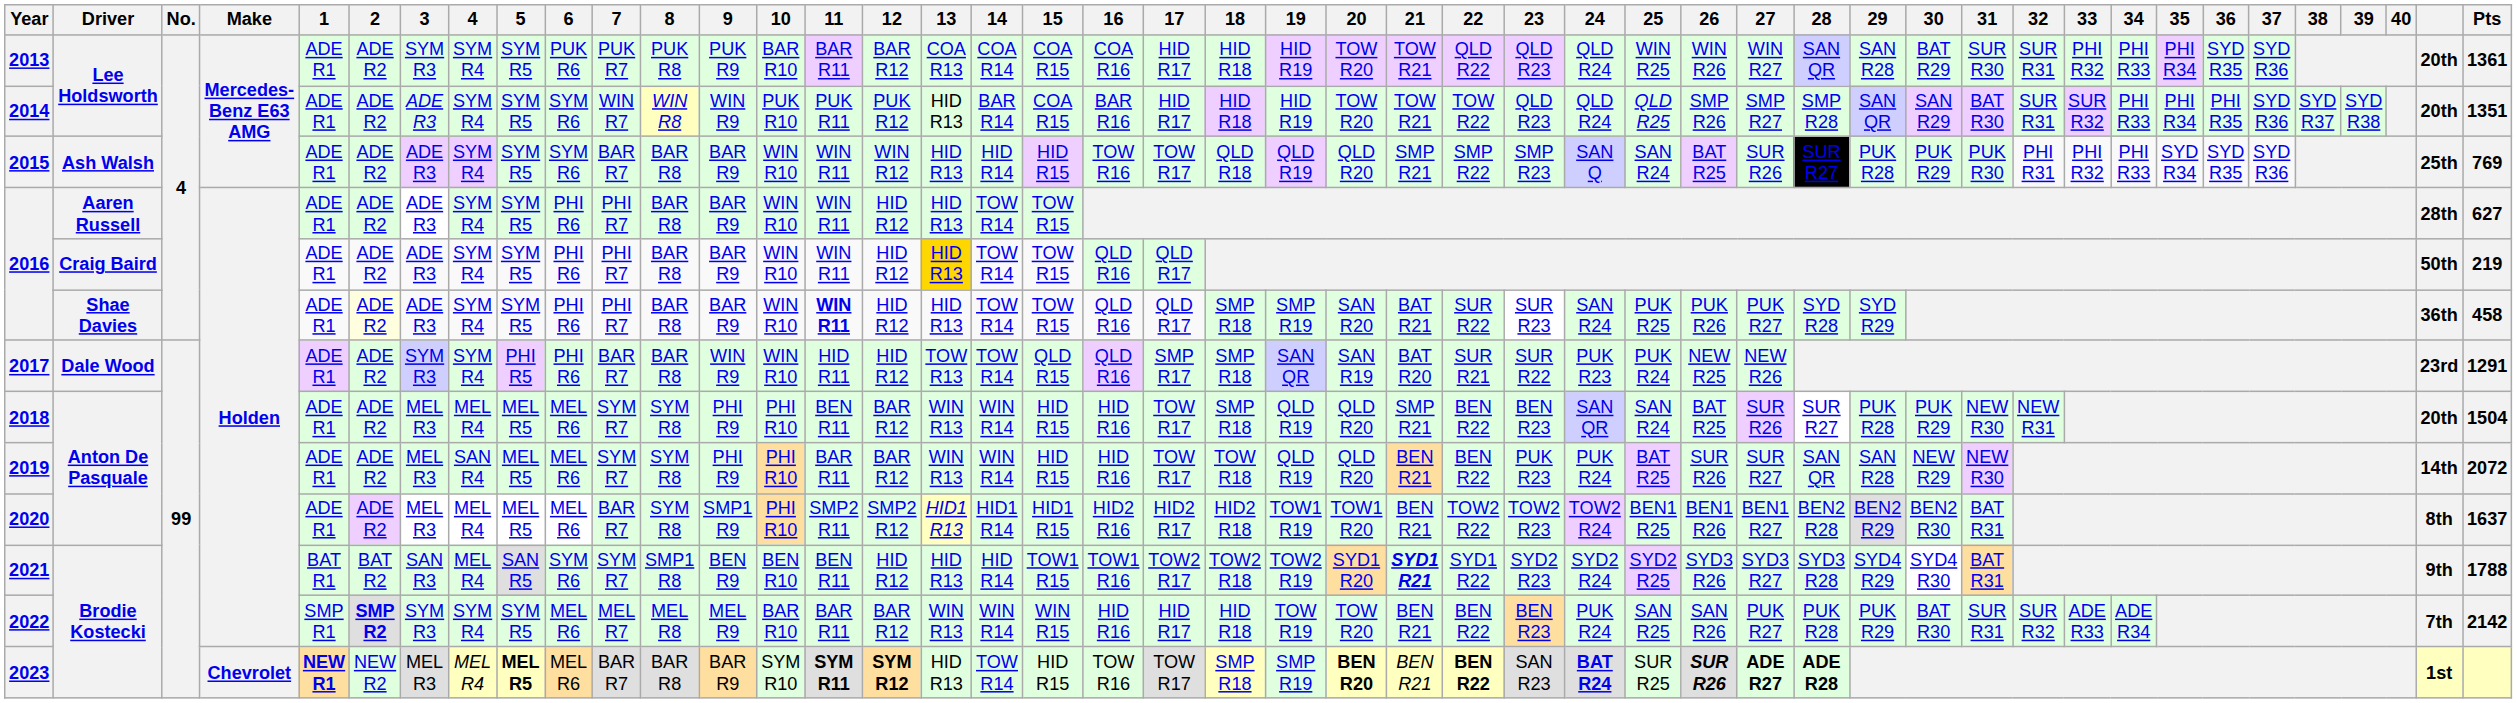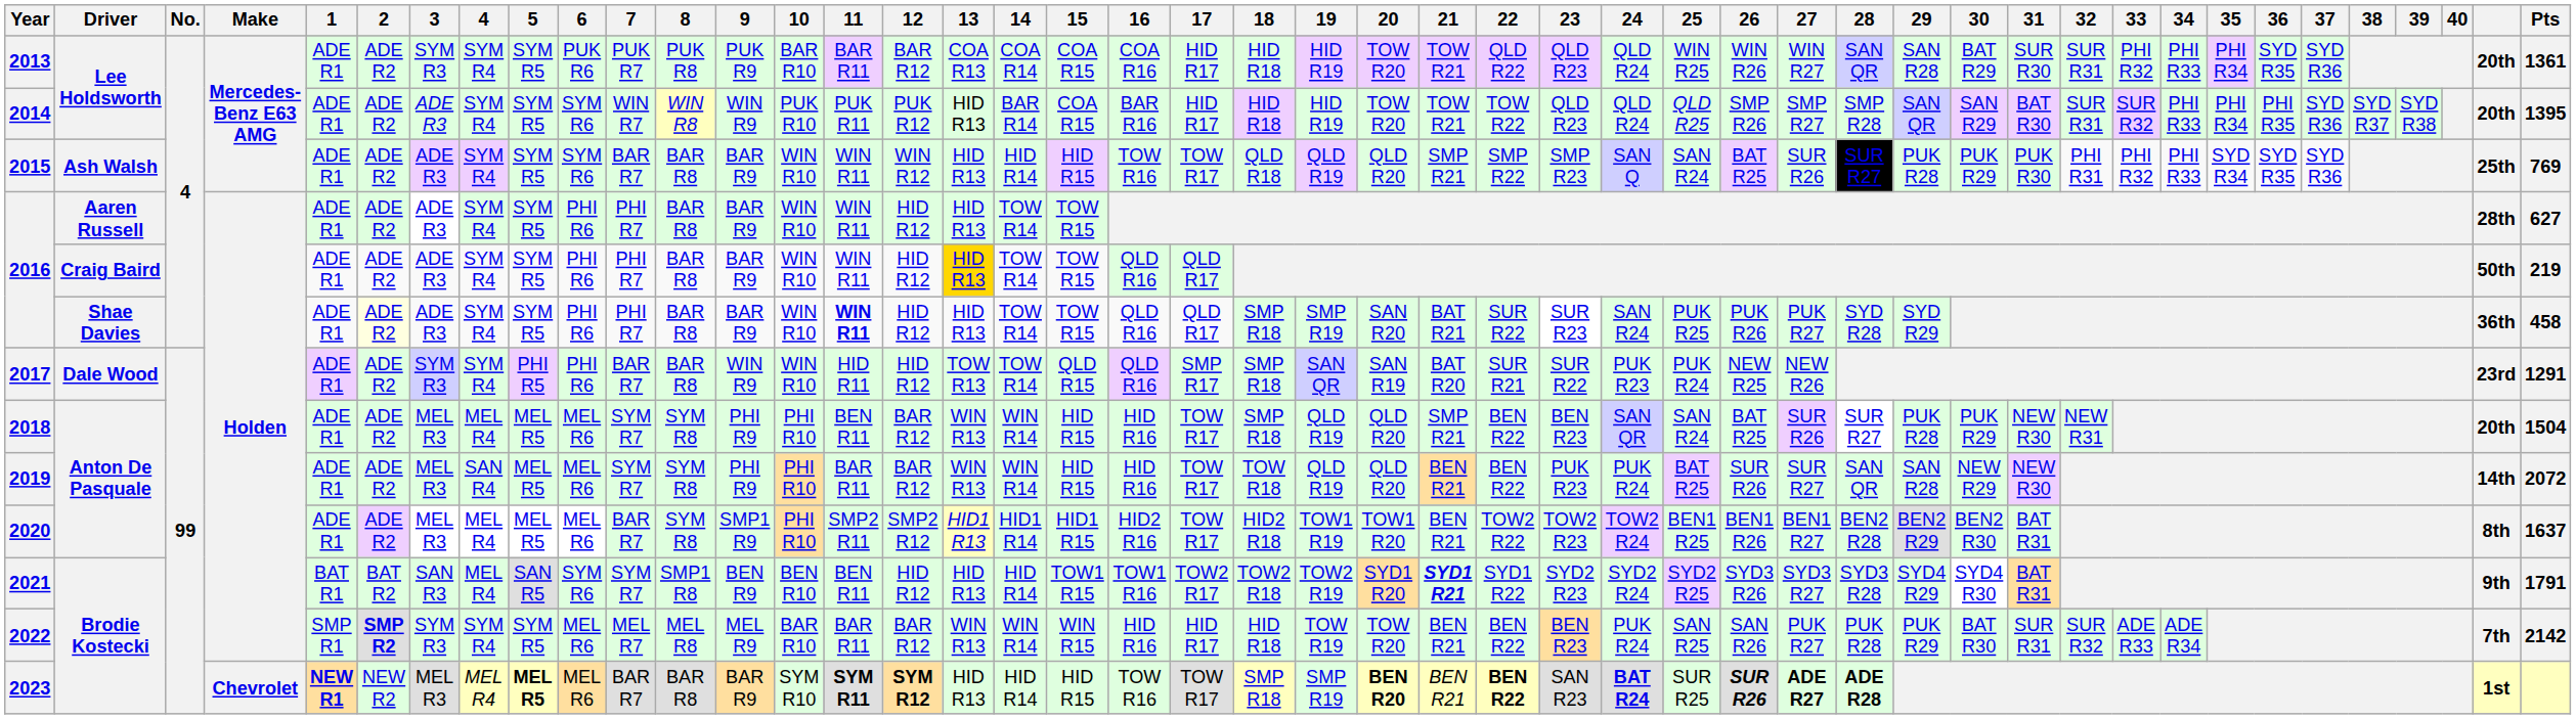2014 | Pts: 1351 -> 1395
2020 | 17: HID2 R17 -> TOW R17
2021 | Pts: 1788 -> 1791
2023 | 14: TOW R14 -> HID R14
